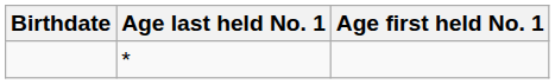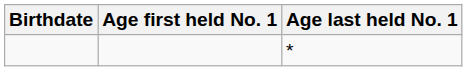columns swapped: Age first held No. 1 <-> Age last held No. 1
